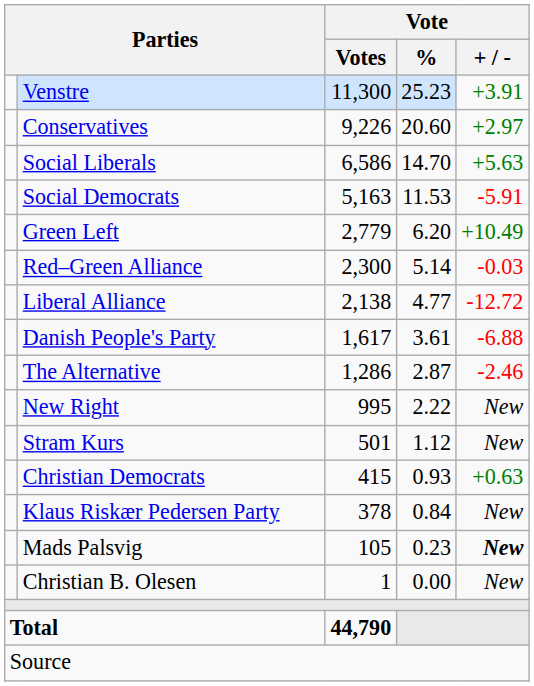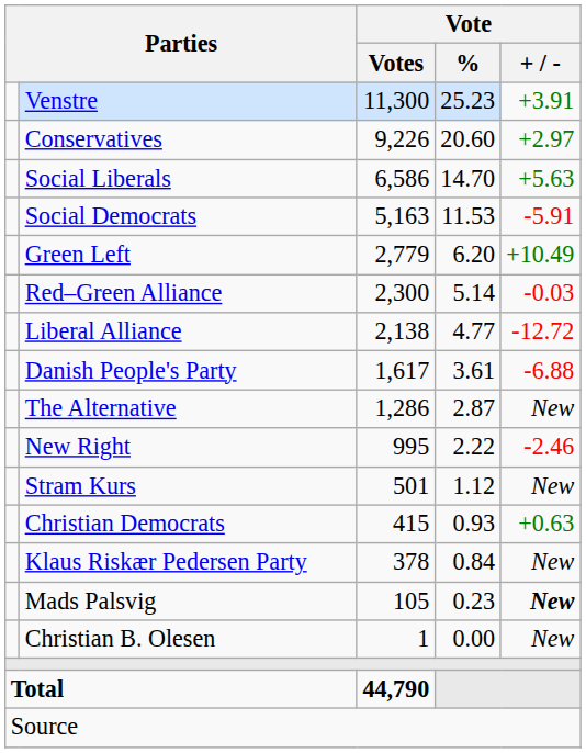The Alternative | Vote / + / -: -2.46 -> New
New Right | Vote / + / -: New -> -2.46
